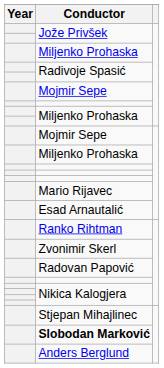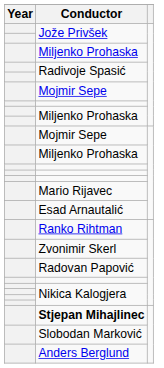Stjepan Mihajlinec | Conductor: normal -> bold
Slobodan Marković | Conductor: bold -> normal
